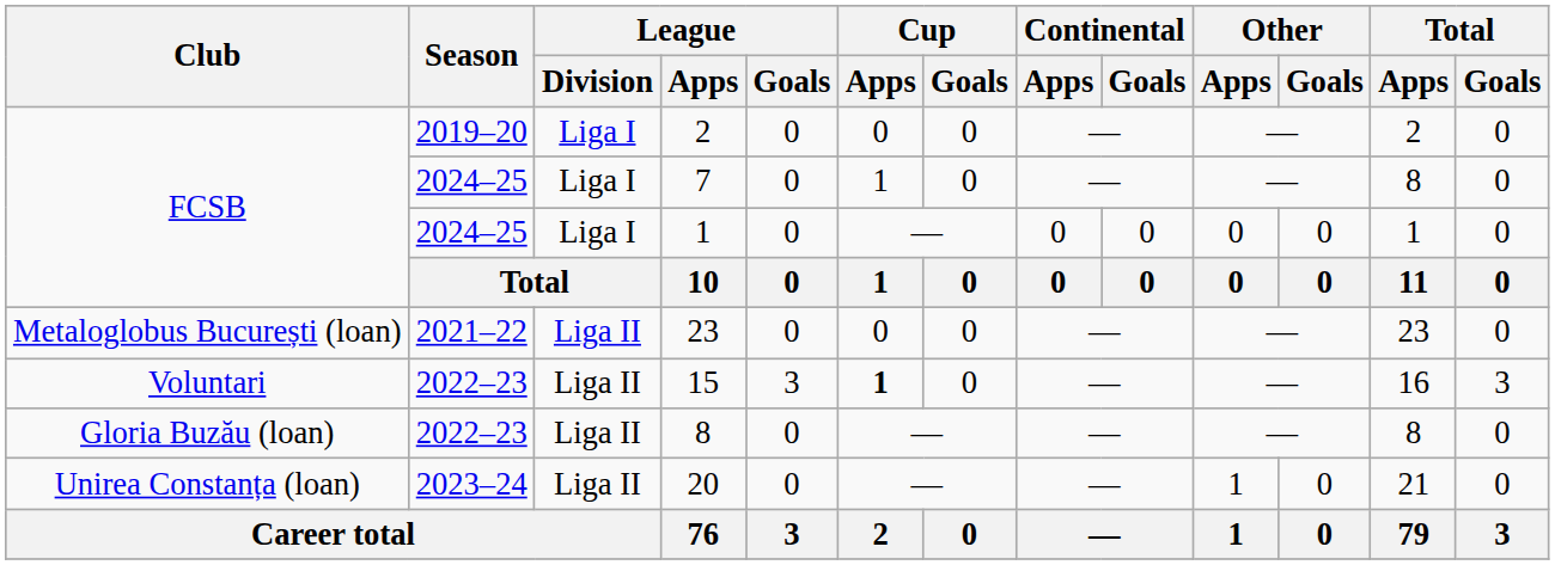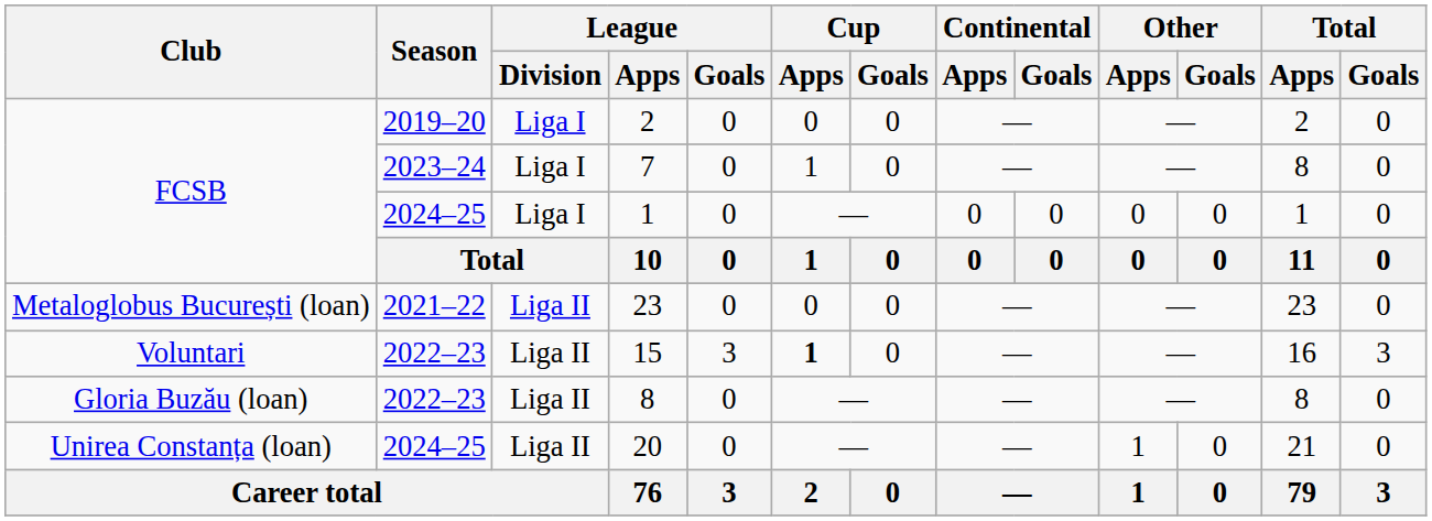7 | Season: 2024–25 -> 2023–24
20 | Season: 2023–24 -> 2024–25
